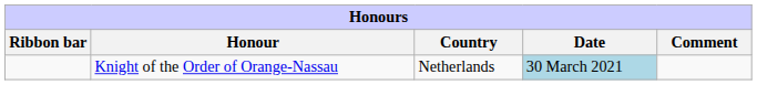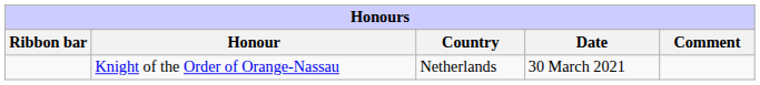Knight of the Order of Orange-Nassau | Date: lightblue background -> no background
